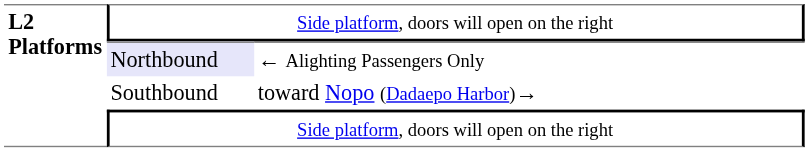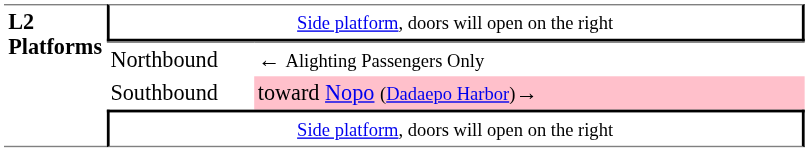Northbound | column 2: lavender background -> no background
Southbound | column 3: no background -> pink background
